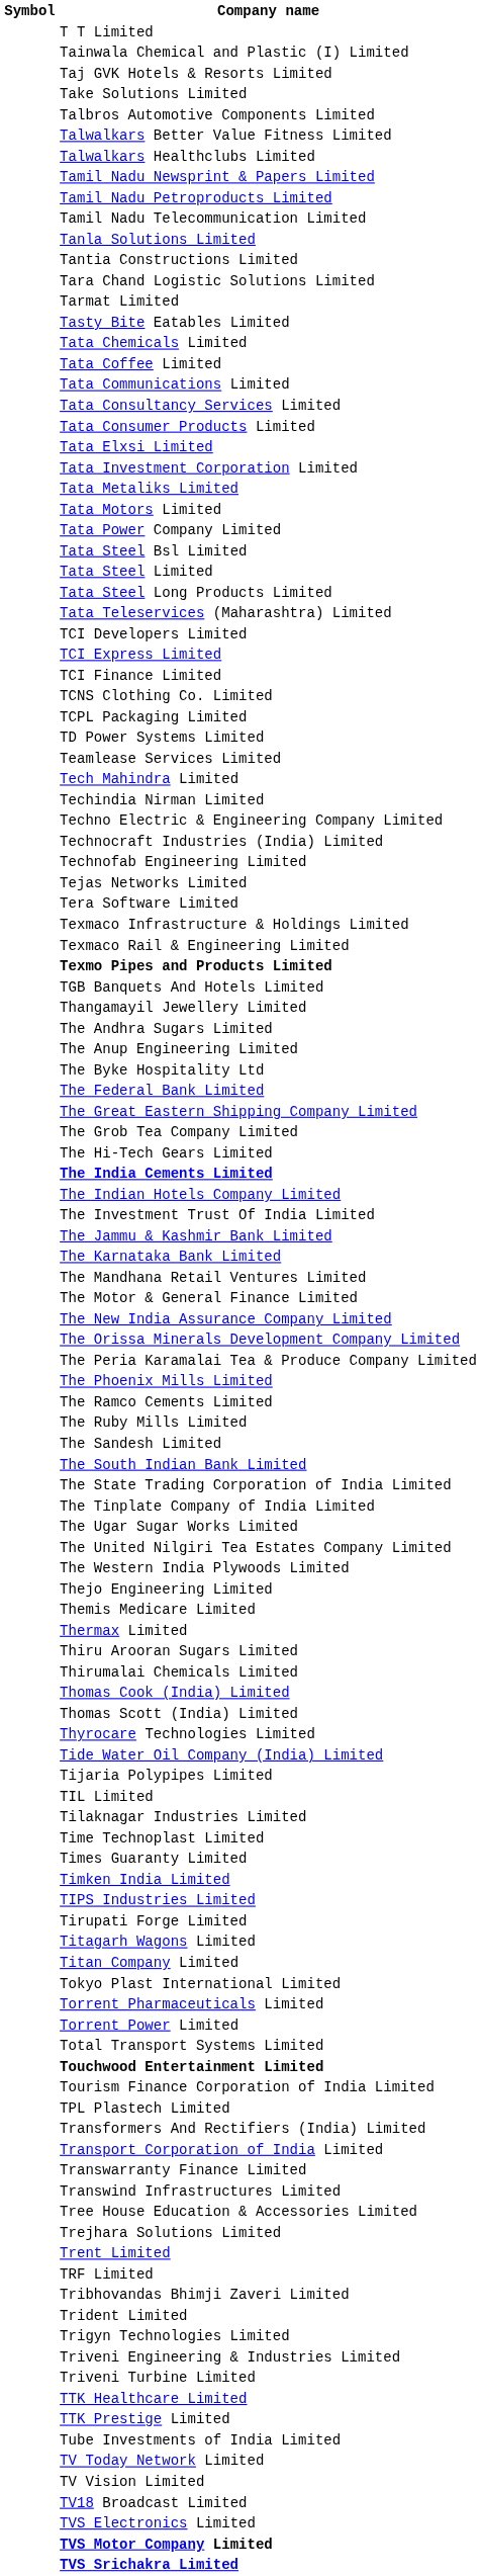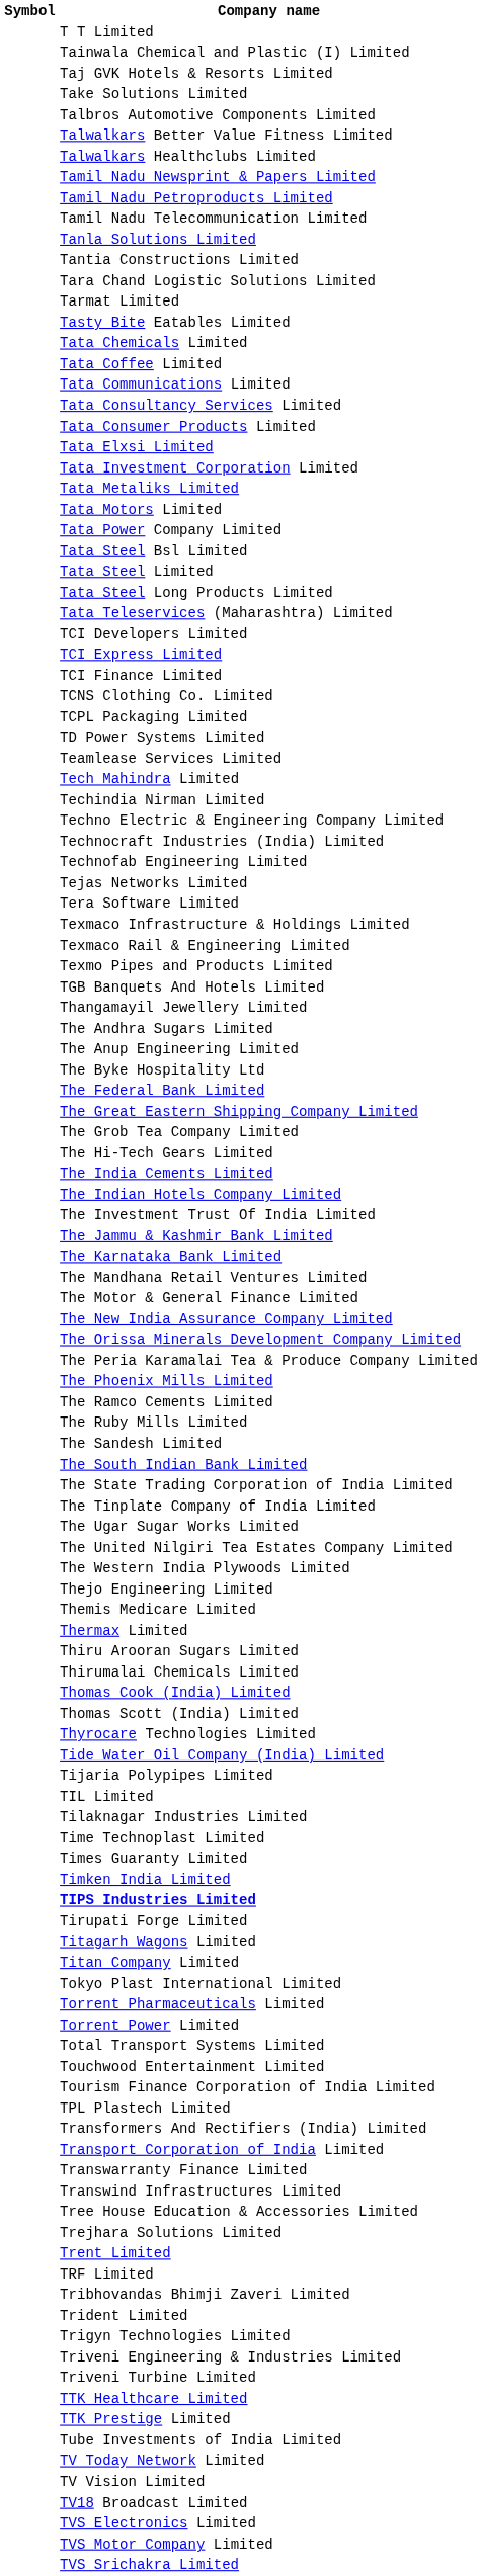Texmo Pipes and Products Limited | Company name: bold -> normal
The India Cements Limited | Company name: bold -> normal
TIPS Industries Limited | Company name: normal -> bold
Touchwood Entertainment Limited | Company name: bold -> normal
TVS Motor Company Limited | Company name: bold -> normal
TVS Srichakra Limited | Company name: bold -> normal
